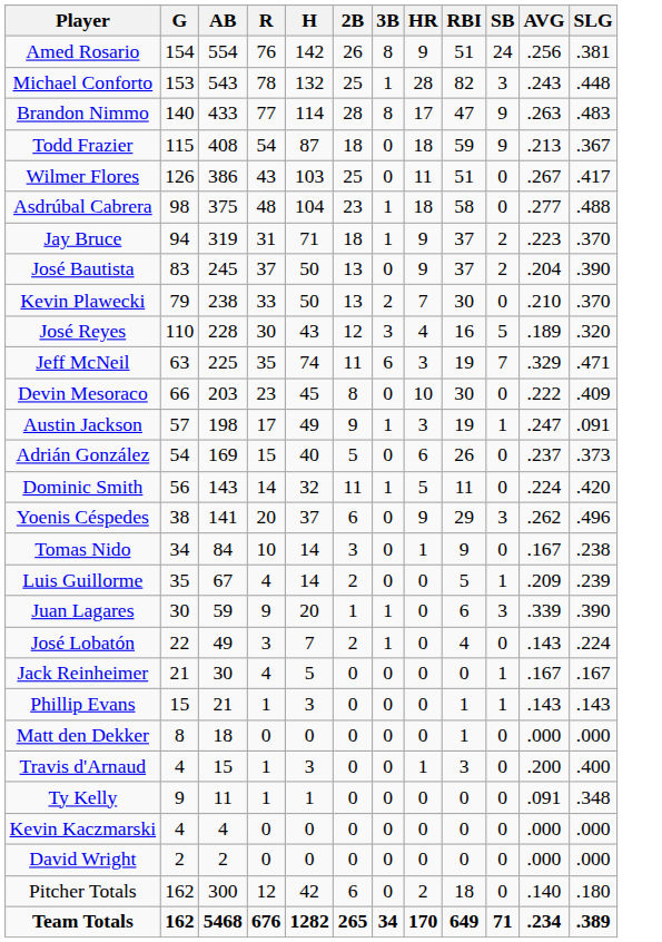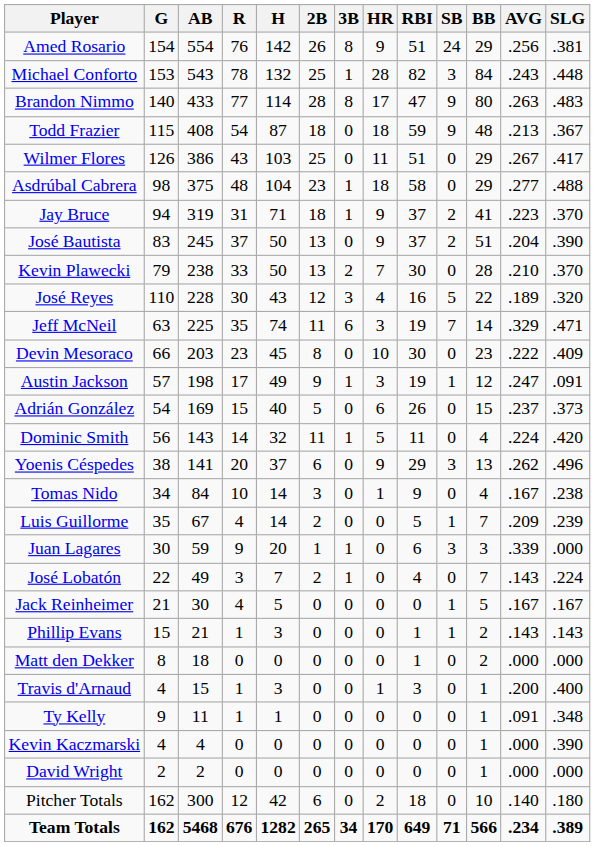+ column: BB | 29 | 84 | 80 | 48 | 29 | 29 | 41 | 51 | 28 | 22 | 14 | 23 | 12 | 15 | 4 | 13 | 4 | 7 | 3 | 7 | 5 | 2 | 2 | 1 | 1 | 1 | 1 | 10 | 566
Juan Lagares | SLG: .390 -> .000
Kevin Kaczmarski | SLG: .000 -> .390
